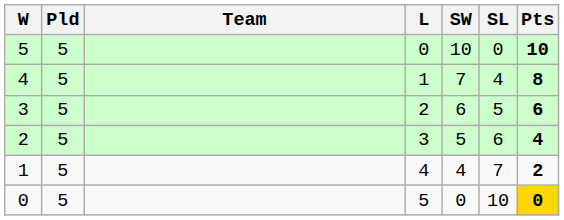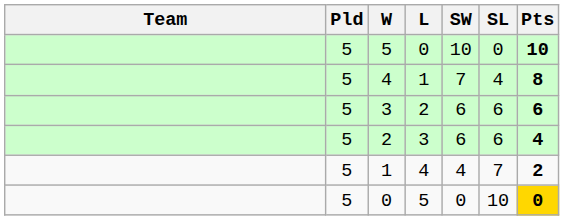columns swapped: Team <-> W
row 4 | SL: 5 -> 6
row 5 | SW: 5 -> 6
